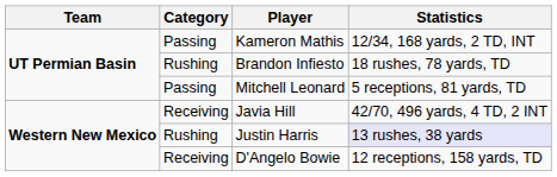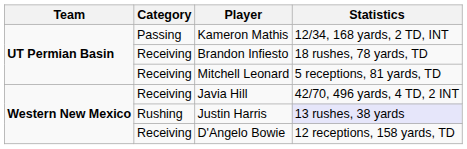Brandon Infiesto | Category: Rushing -> Receiving
Mitchell Leonard | Category: Passing -> Receiving
